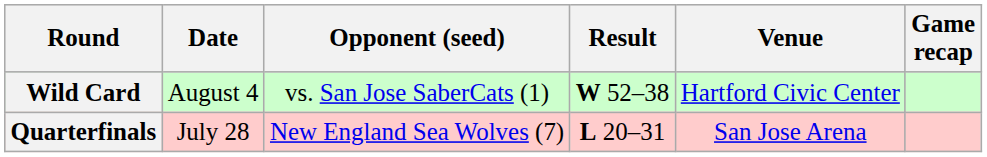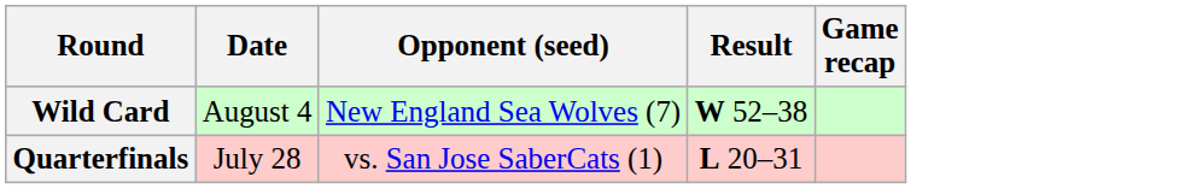- column: Venue | Hartford Civic Center | San Jose Arena
Wild Card | Opponent (seed): vs. San Jose SaberCats (1) -> New England Sea Wolves (7)
Quarterfinals | Opponent (seed): New England Sea Wolves (7) -> vs. San Jose SaberCats (1)
